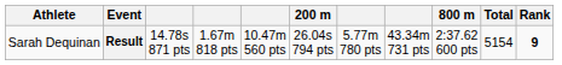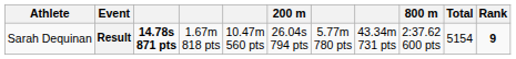Result | column 3: normal -> bold
